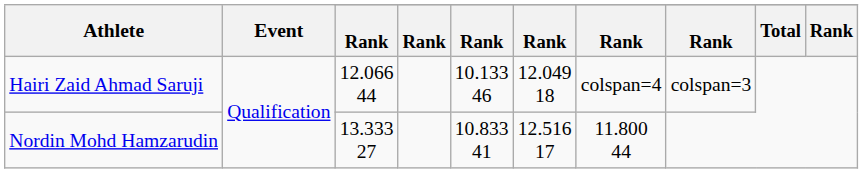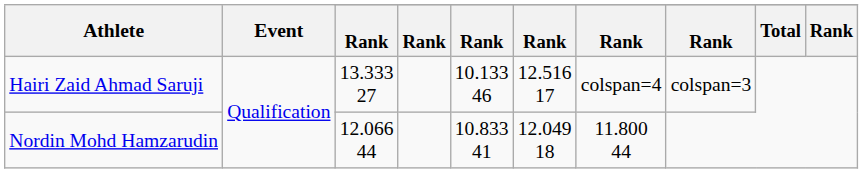Hairi Zaid Ahmad Saruji | column 3: 12.066 44 -> 13.333 27
Hairi Zaid Ahmad Saruji | column 6: 12.049 18 -> 12.516 17
Nordin Mohd Hamzarudin | column 3: 13.333 27 -> 12.066 44
Nordin Mohd Hamzarudin | column 6: 12.516 17 -> 12.049 18
